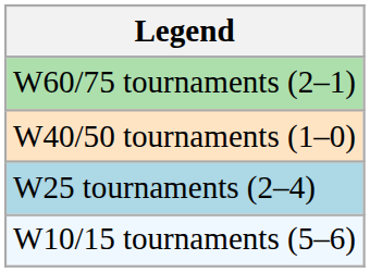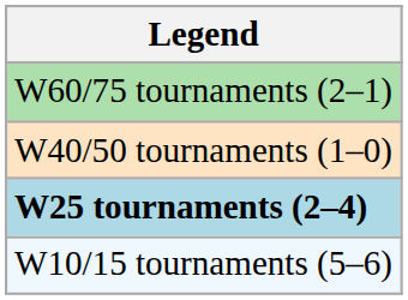row 4 | column 1: normal -> bold
